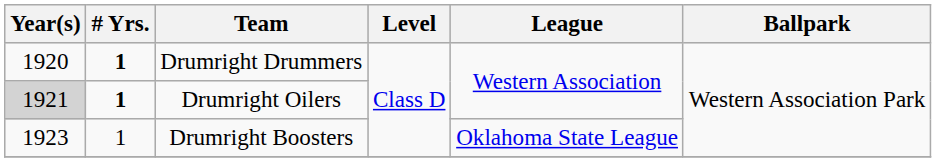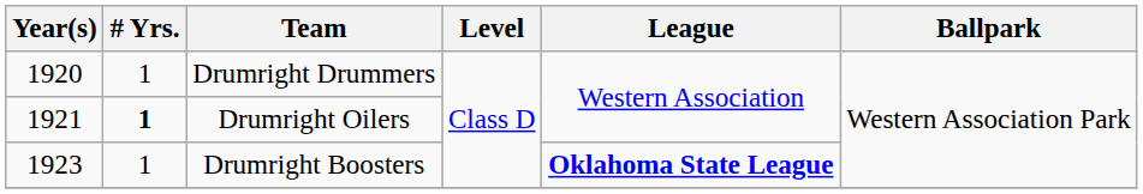Drumright Drummers | # Yrs.: bold -> normal
Drumright Oilers | Year(s): lightgrey background -> no background
Drumright Boosters | League: normal -> bold
